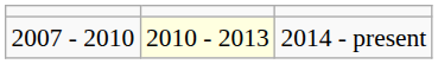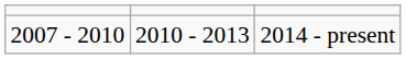2014 - present | column 2: lightyellow background -> no background
